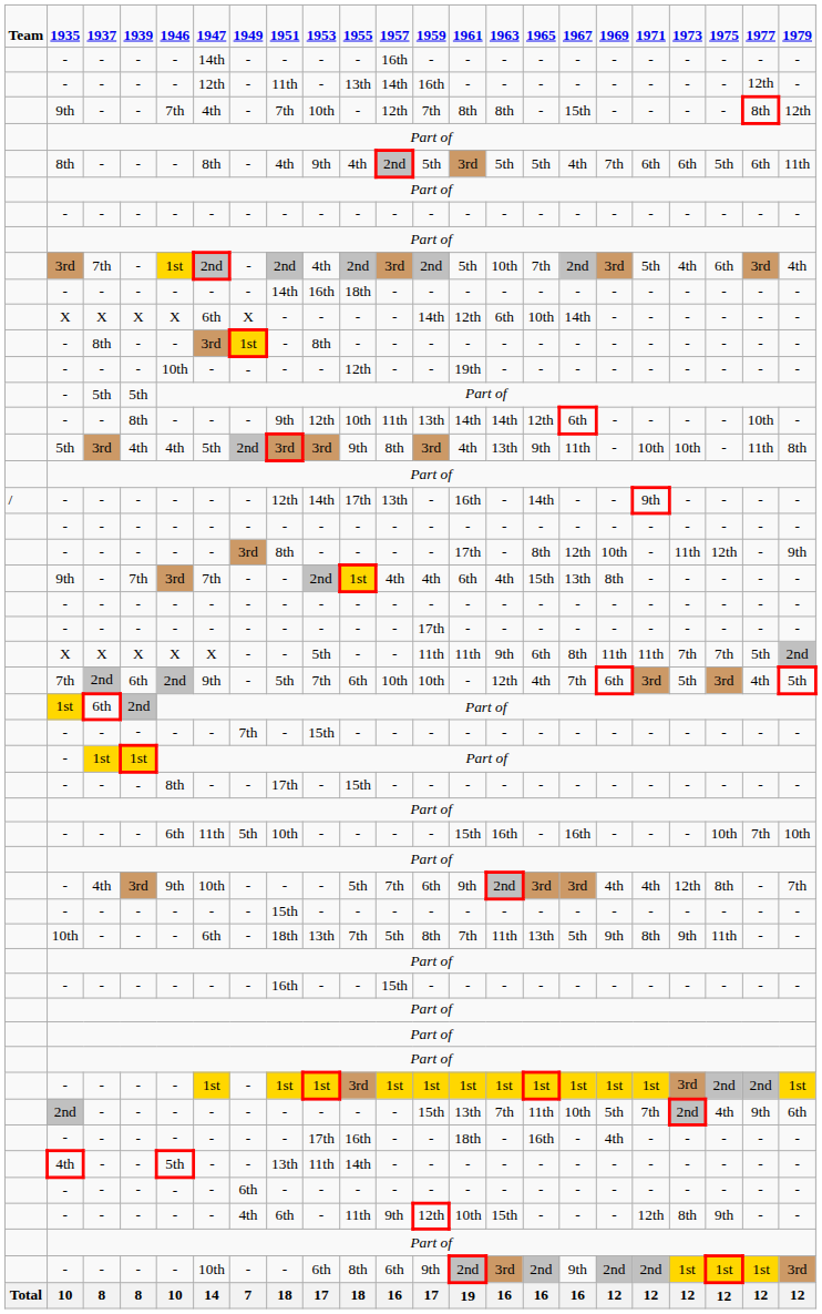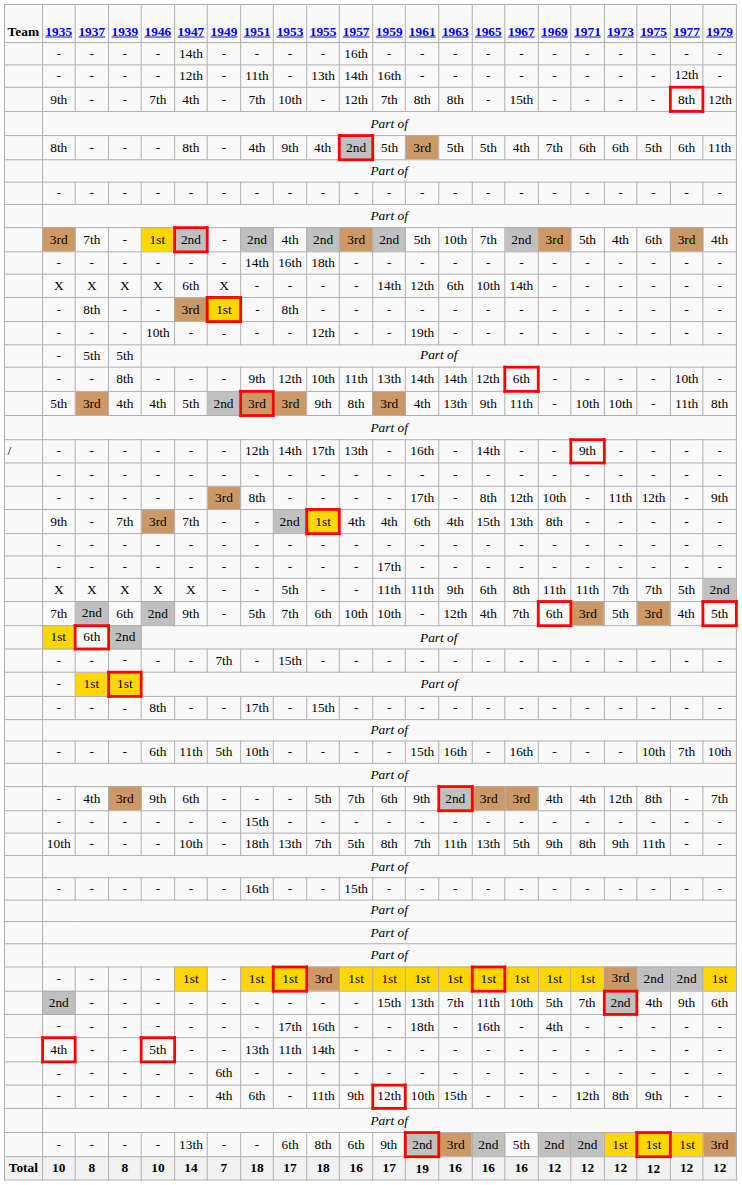row 34 | 1947: 10th -> 6th
row 36 | 1947: 6th -> 10th
row 49 | 1947: 10th -> 13th
row 49 | 1967: 9th -> 5th
